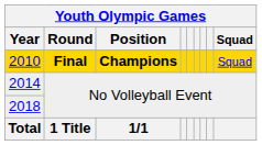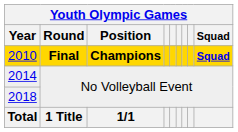2010 | Youth Olympic Games / Squad: normal -> bold
